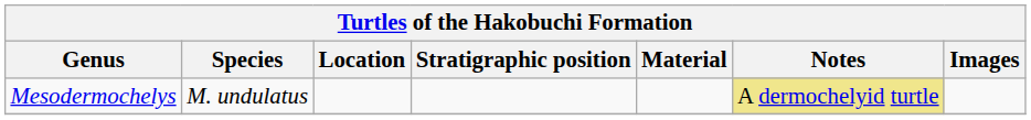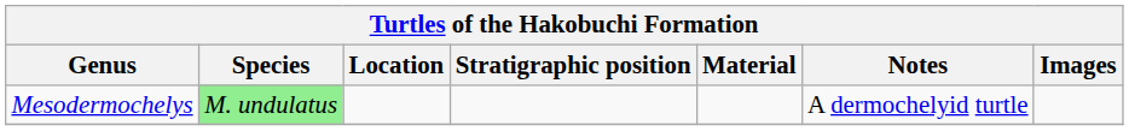Mesodermochelys | Species: no background -> lightgreen background
Mesodermochelys | Notes: khaki background -> no background
